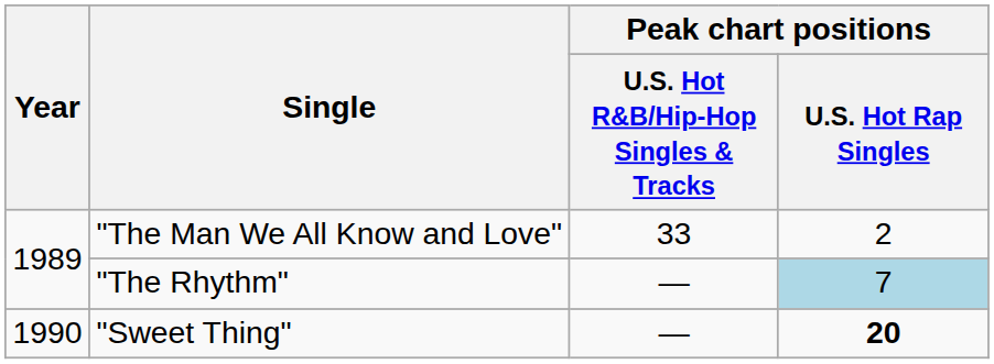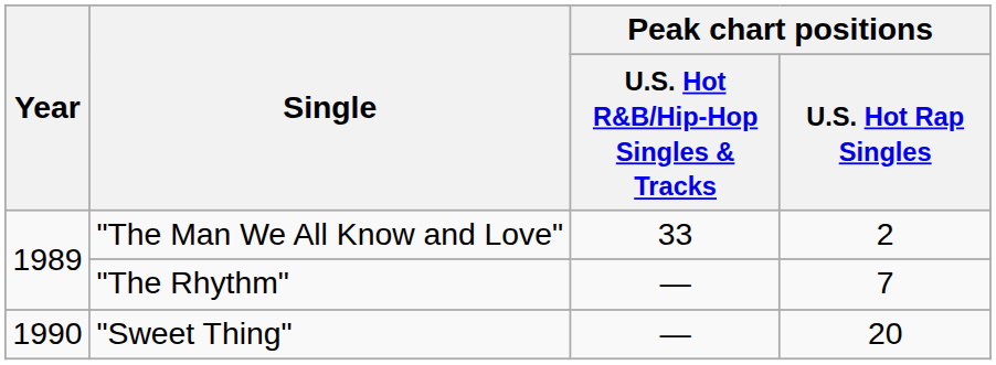"The Rhythm" | Peak chart positions / U.S. Hot Rap Singles: lightblue background -> no background
"Sweet Thing" | Peak chart positions / U.S. Hot Rap Singles: bold -> normal
